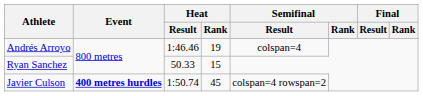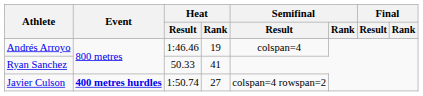Ryan Sanchez | Heat / Rank: 15 -> 41
Javier Culson | Heat / Rank: 45 -> 27
